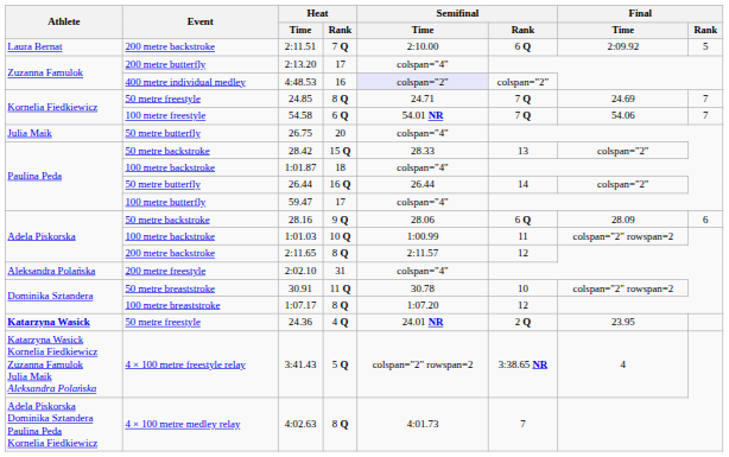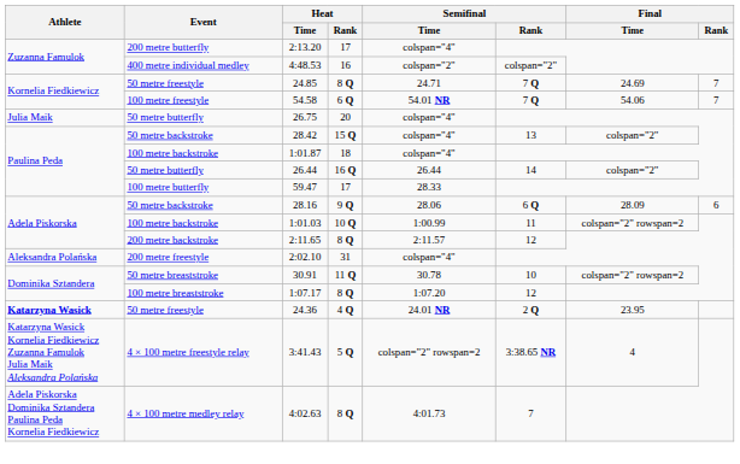- row: Laura Bernat | 200 metre backstroke | 2:11.51 | 7 Q | 2:10.00 | 6 Q | 2:09.92 | 5
4:48.53 | Semifinal / Time: lavender background -> no background
28.42 | Semifinal / Time: 28.33 -> colspan="4"
59.47 | Semifinal / Time: colspan="4" -> 28.33
